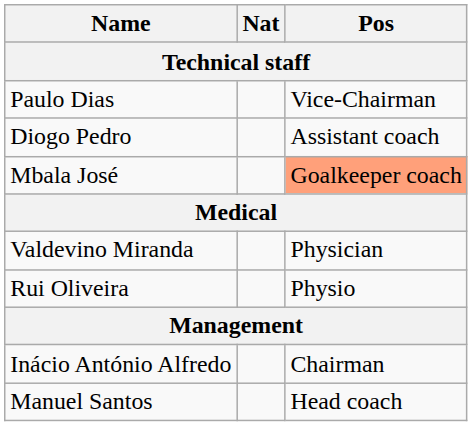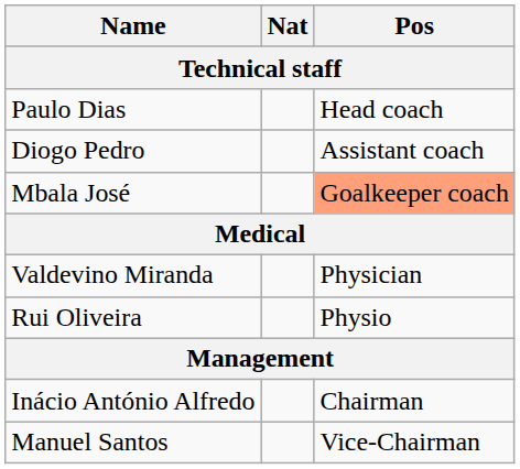Paulo Dias | Pos: Vice-Chairman -> Head coach
Manuel Santos | Pos: Head coach -> Vice-Chairman
